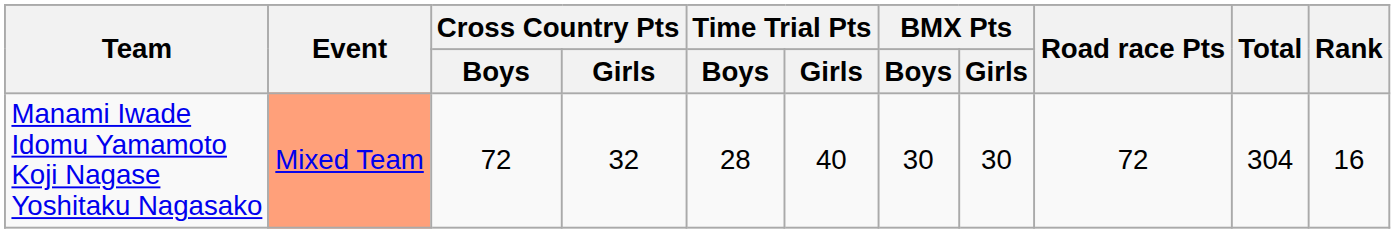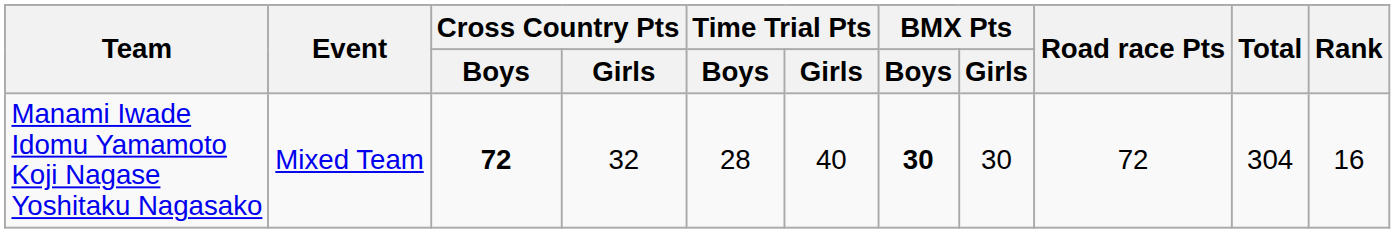Manami Iwade Idomu Yamamoto Koji Nagase Yoshitaku Nagasako | Event: lightsalmon background -> no background
Manami Iwade Idomu Yamamoto Koji Nagase Yoshitaku Nagasako | Cross Country Pts / Boys: normal -> bold
Manami Iwade Idomu Yamamoto Koji Nagase Yoshitaku Nagasako | BMX Pts / Boys: normal -> bold
